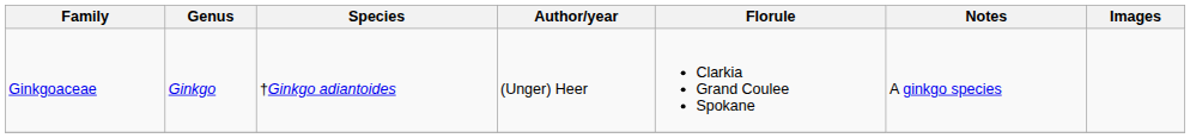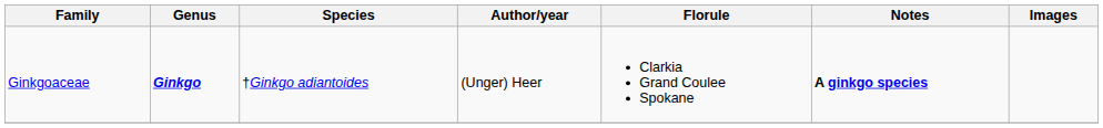Ginkgoaceae | Genus: normal -> bold
Ginkgoaceae | Notes: normal -> bold
